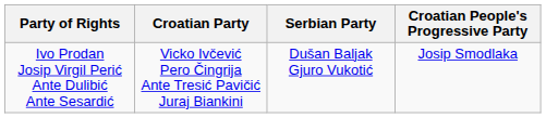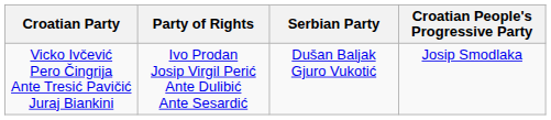columns swapped: Croatian Party <-> Party of Rights
